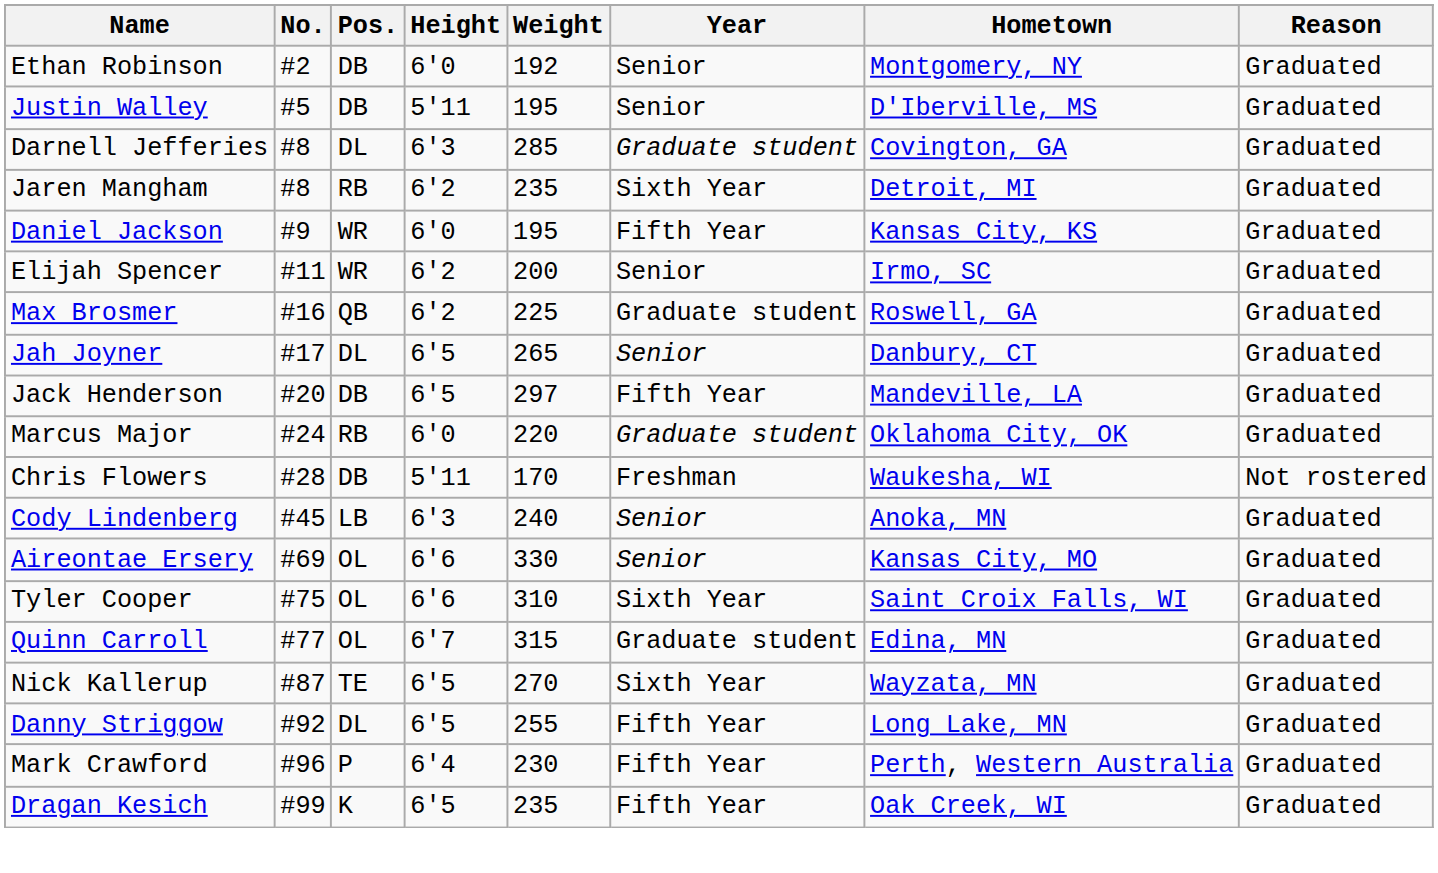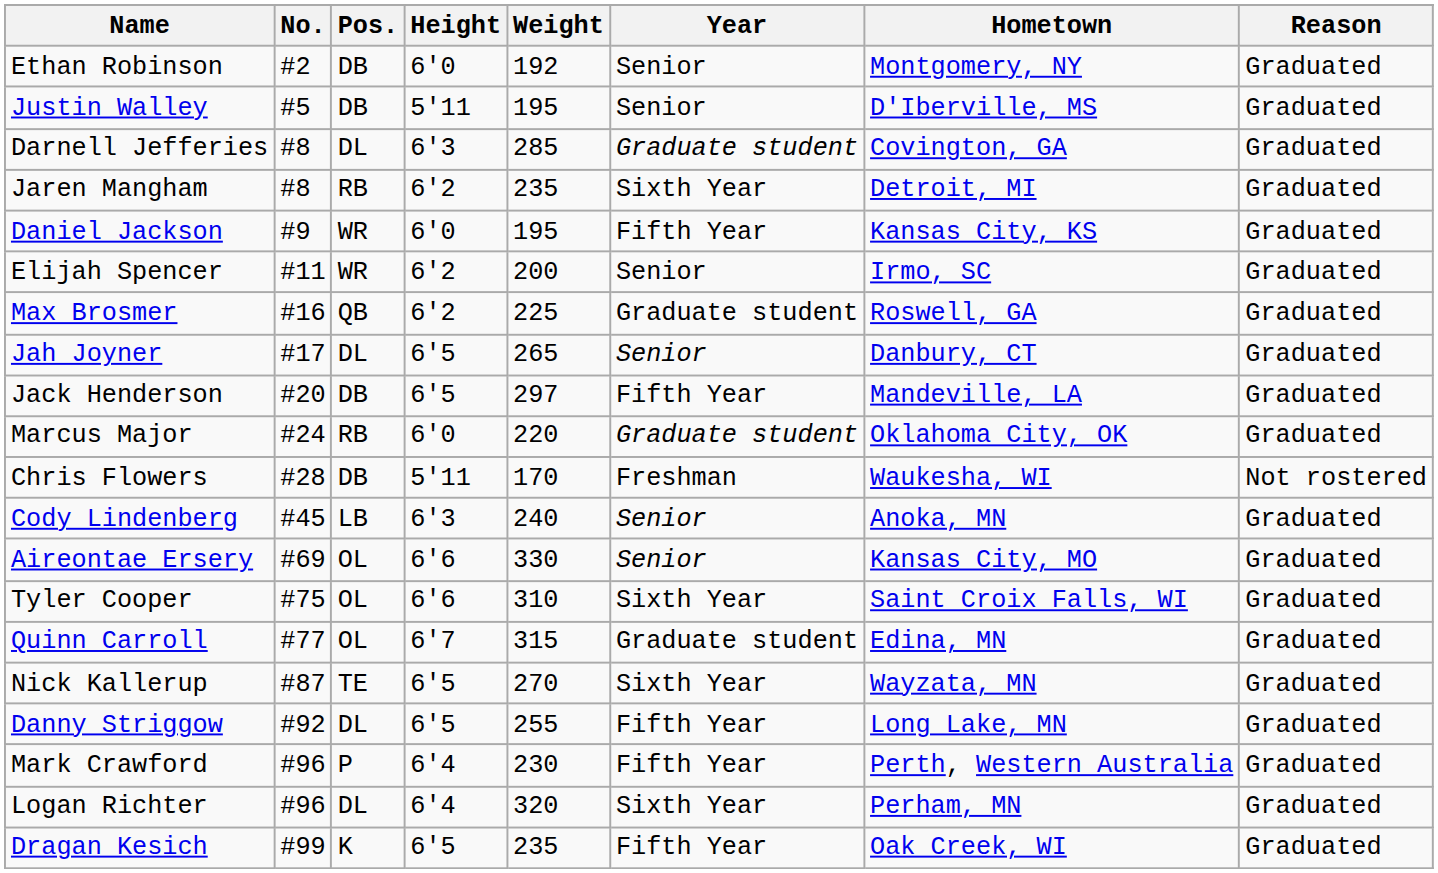+ row: Logan Richter | #96 | DL | 6'4 | 320 | Sixth Year | Perham, MN | Graduated
